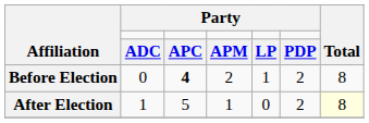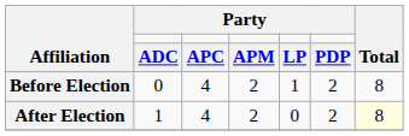Before Election | column 3: bold -> normal
After Election | column 3: 5 -> 4
After Election | column 4: 1 -> 2
